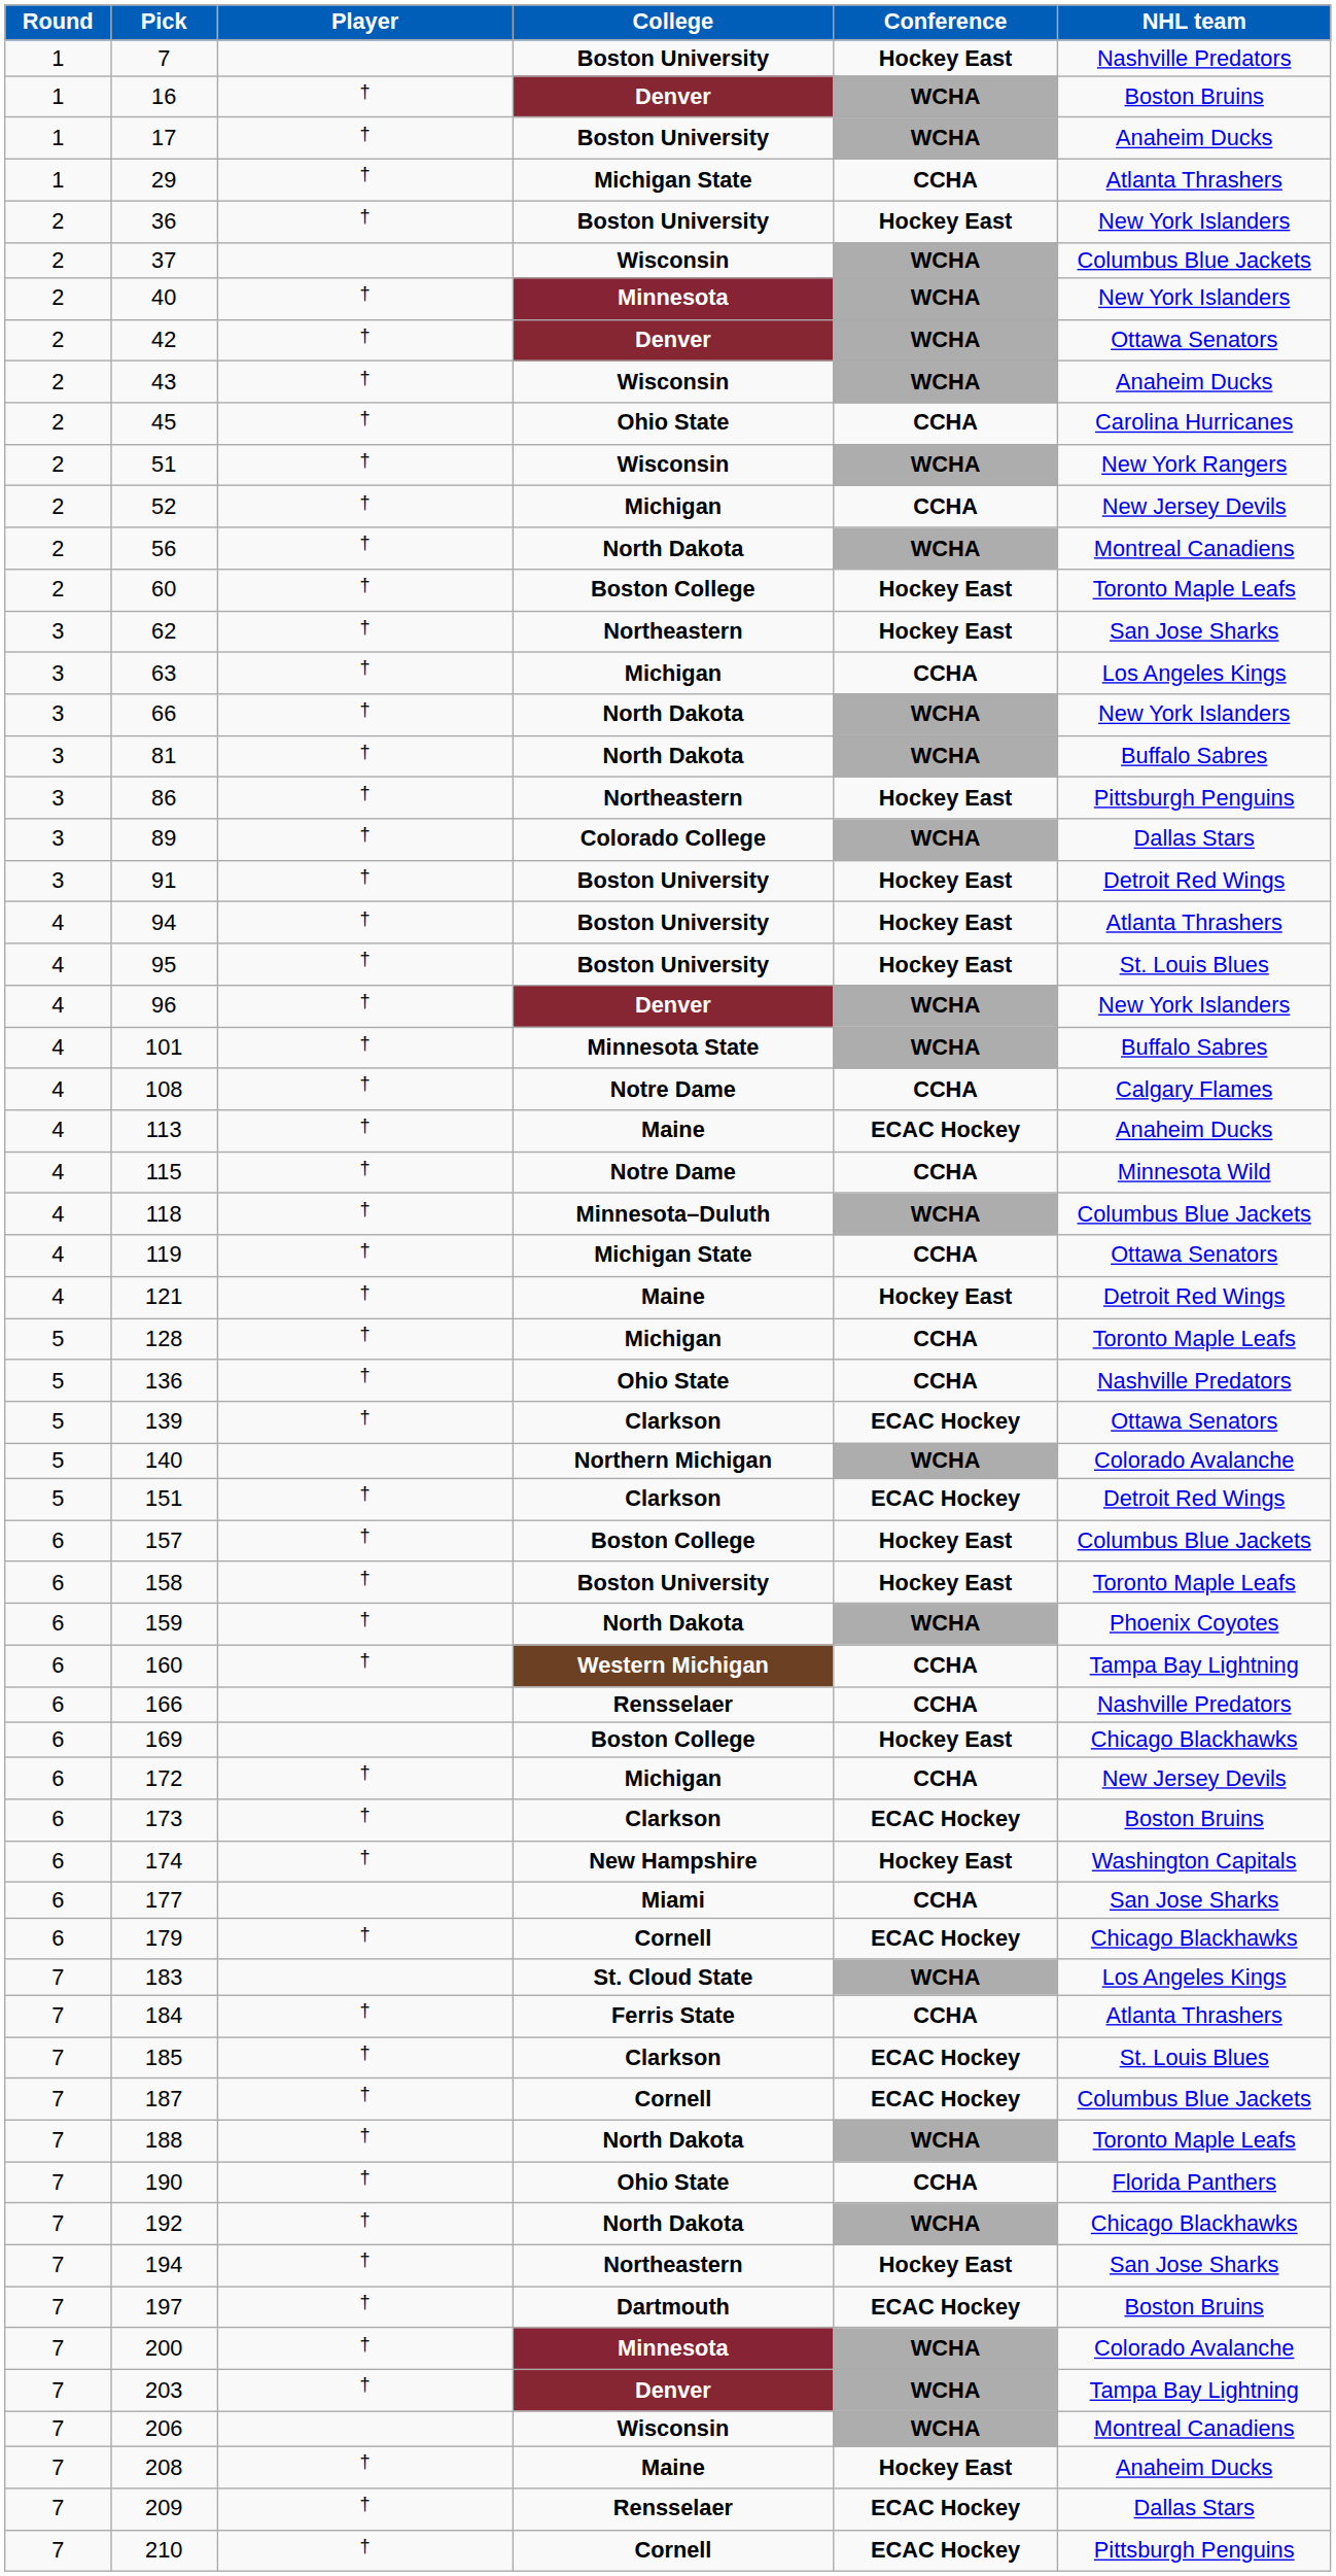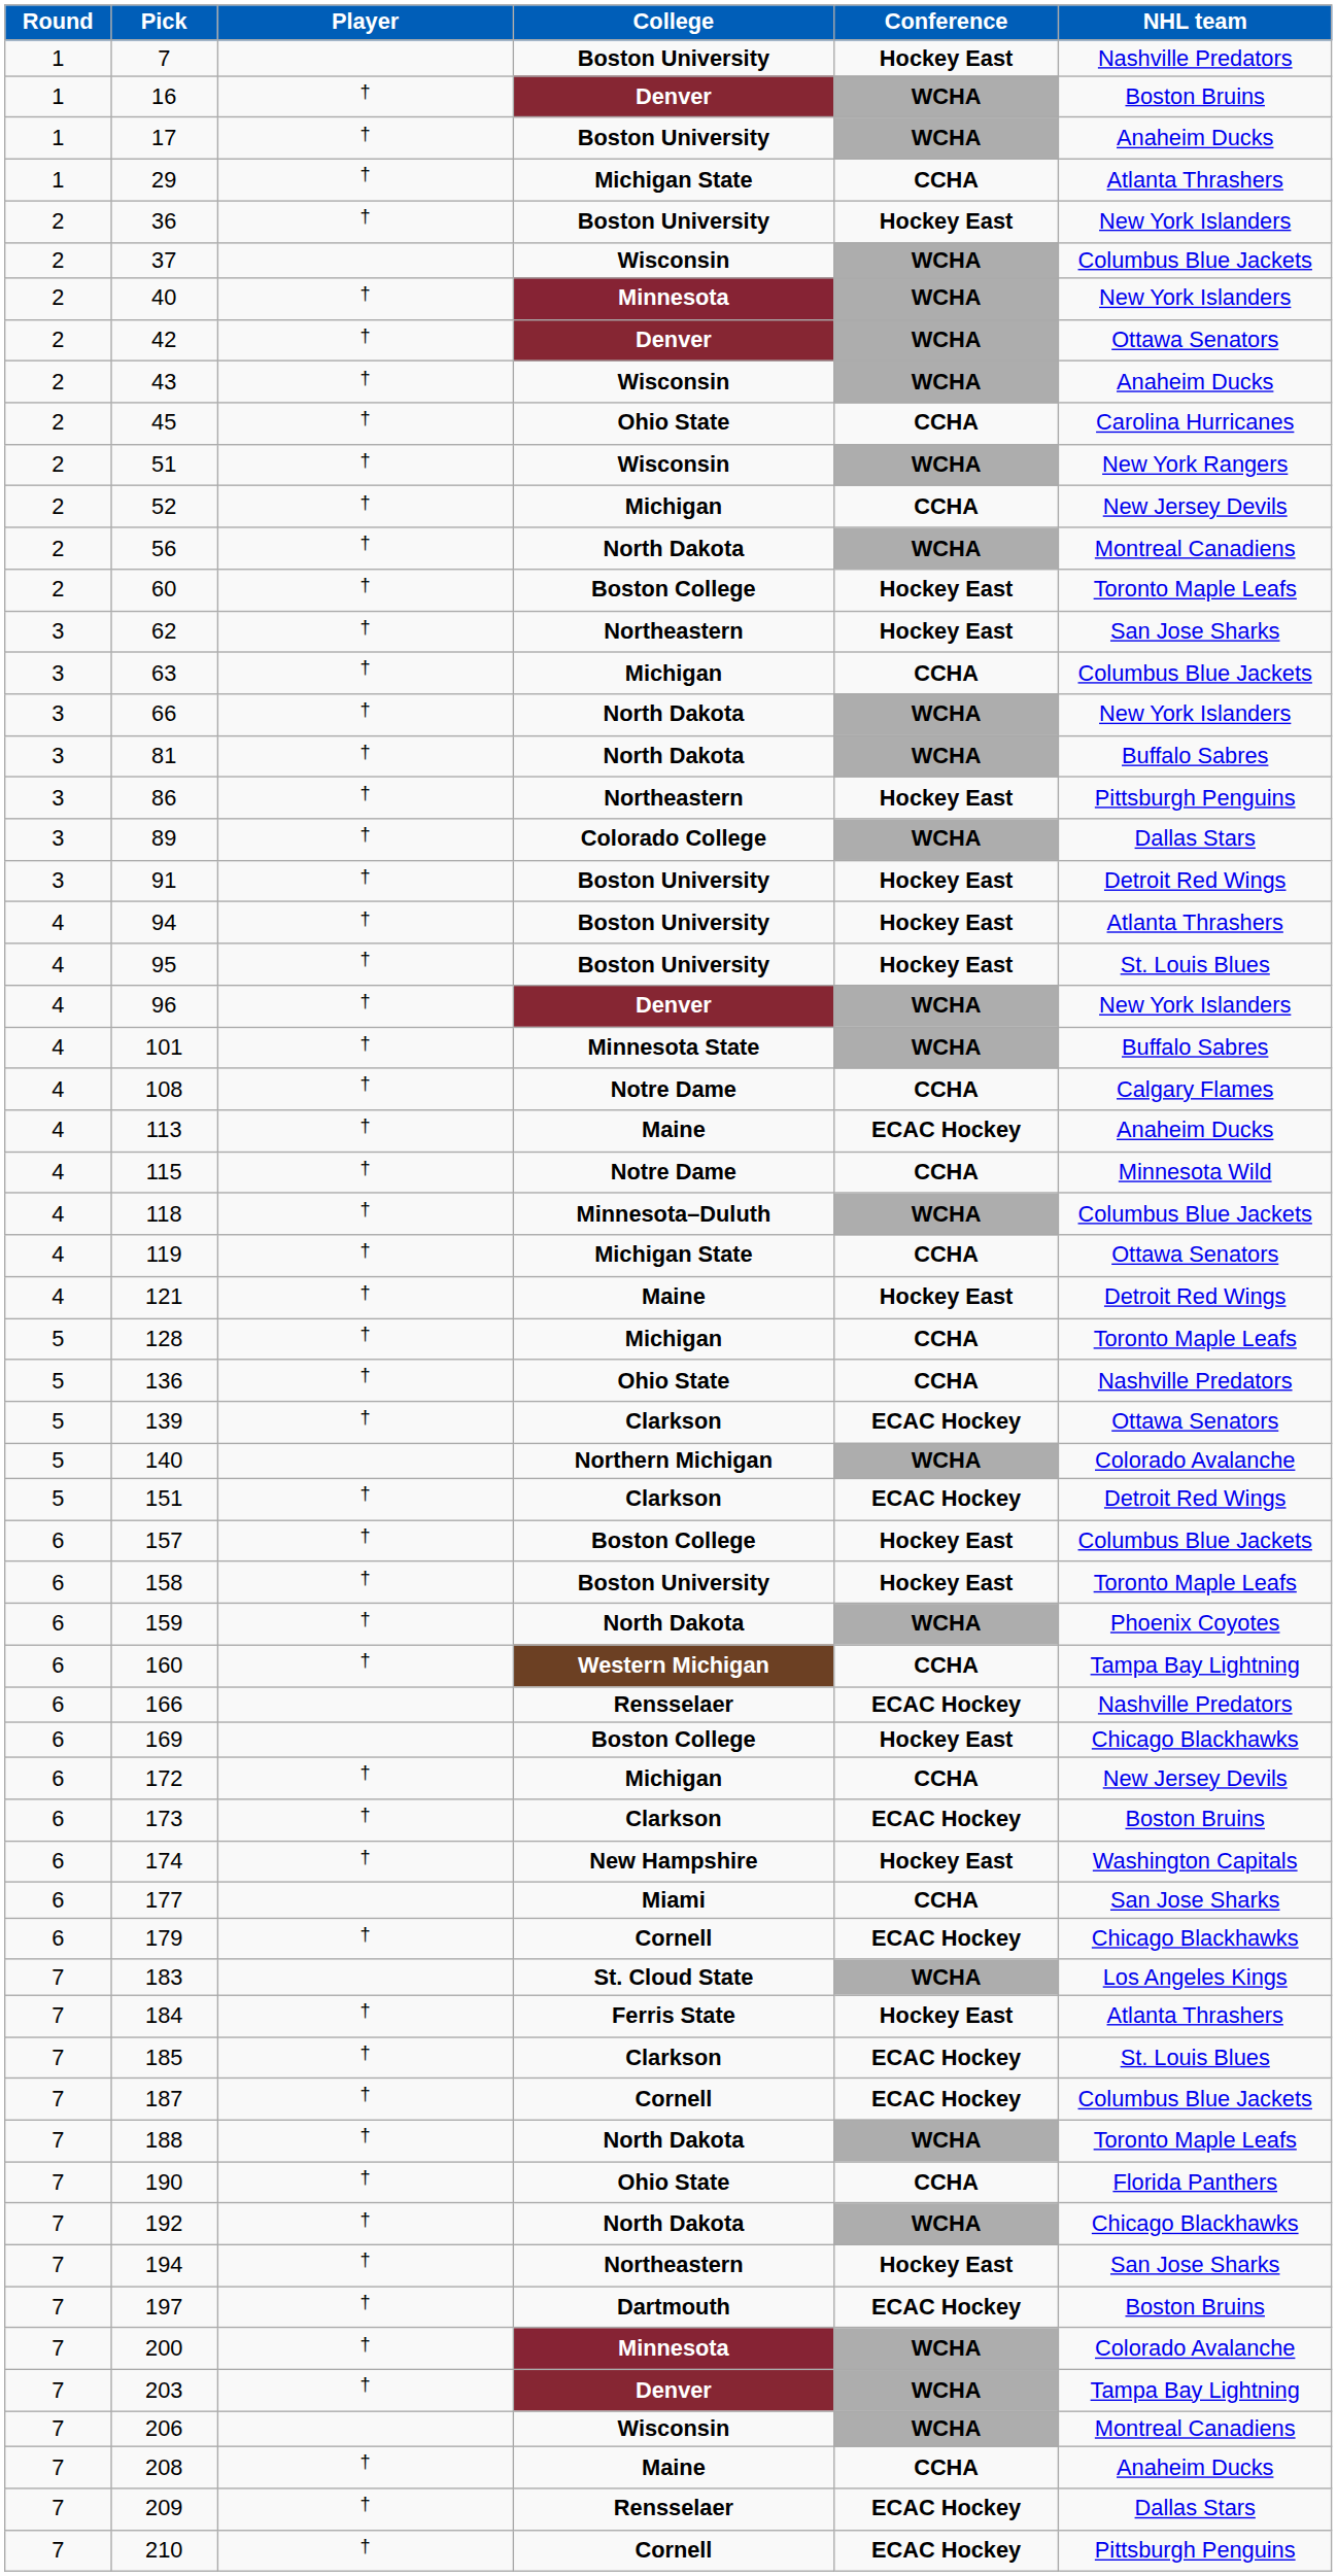63 | NHL team: Los Angeles Kings -> Columbus Blue Jackets
166 | Conference: CCHA -> ECAC Hockey
184 | Conference: CCHA -> Hockey East
208 | Conference: Hockey East -> CCHA
